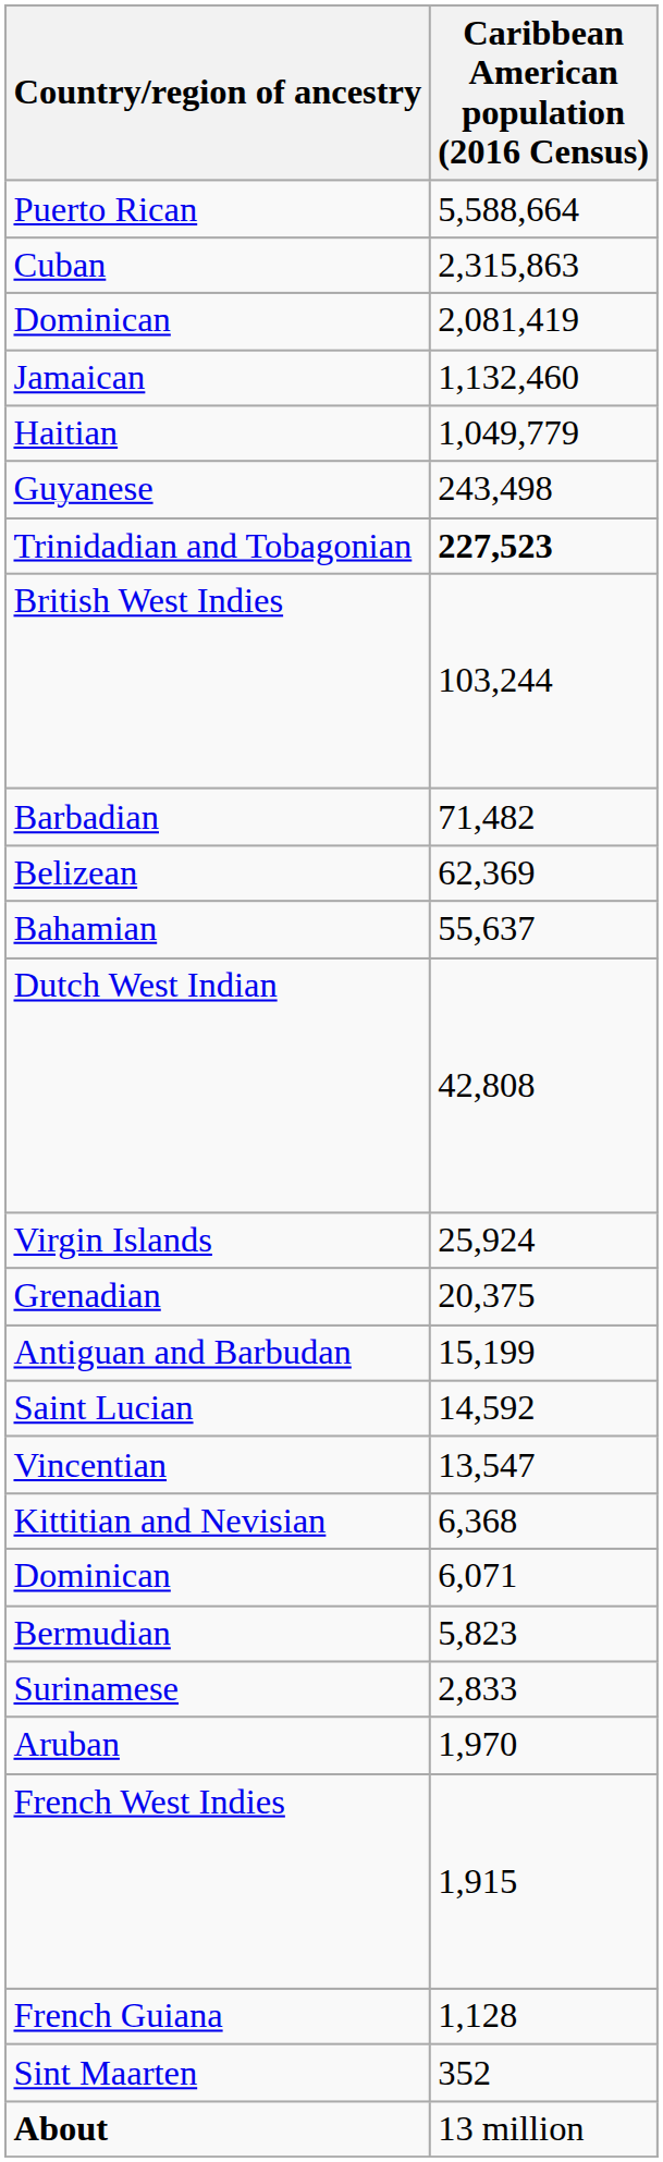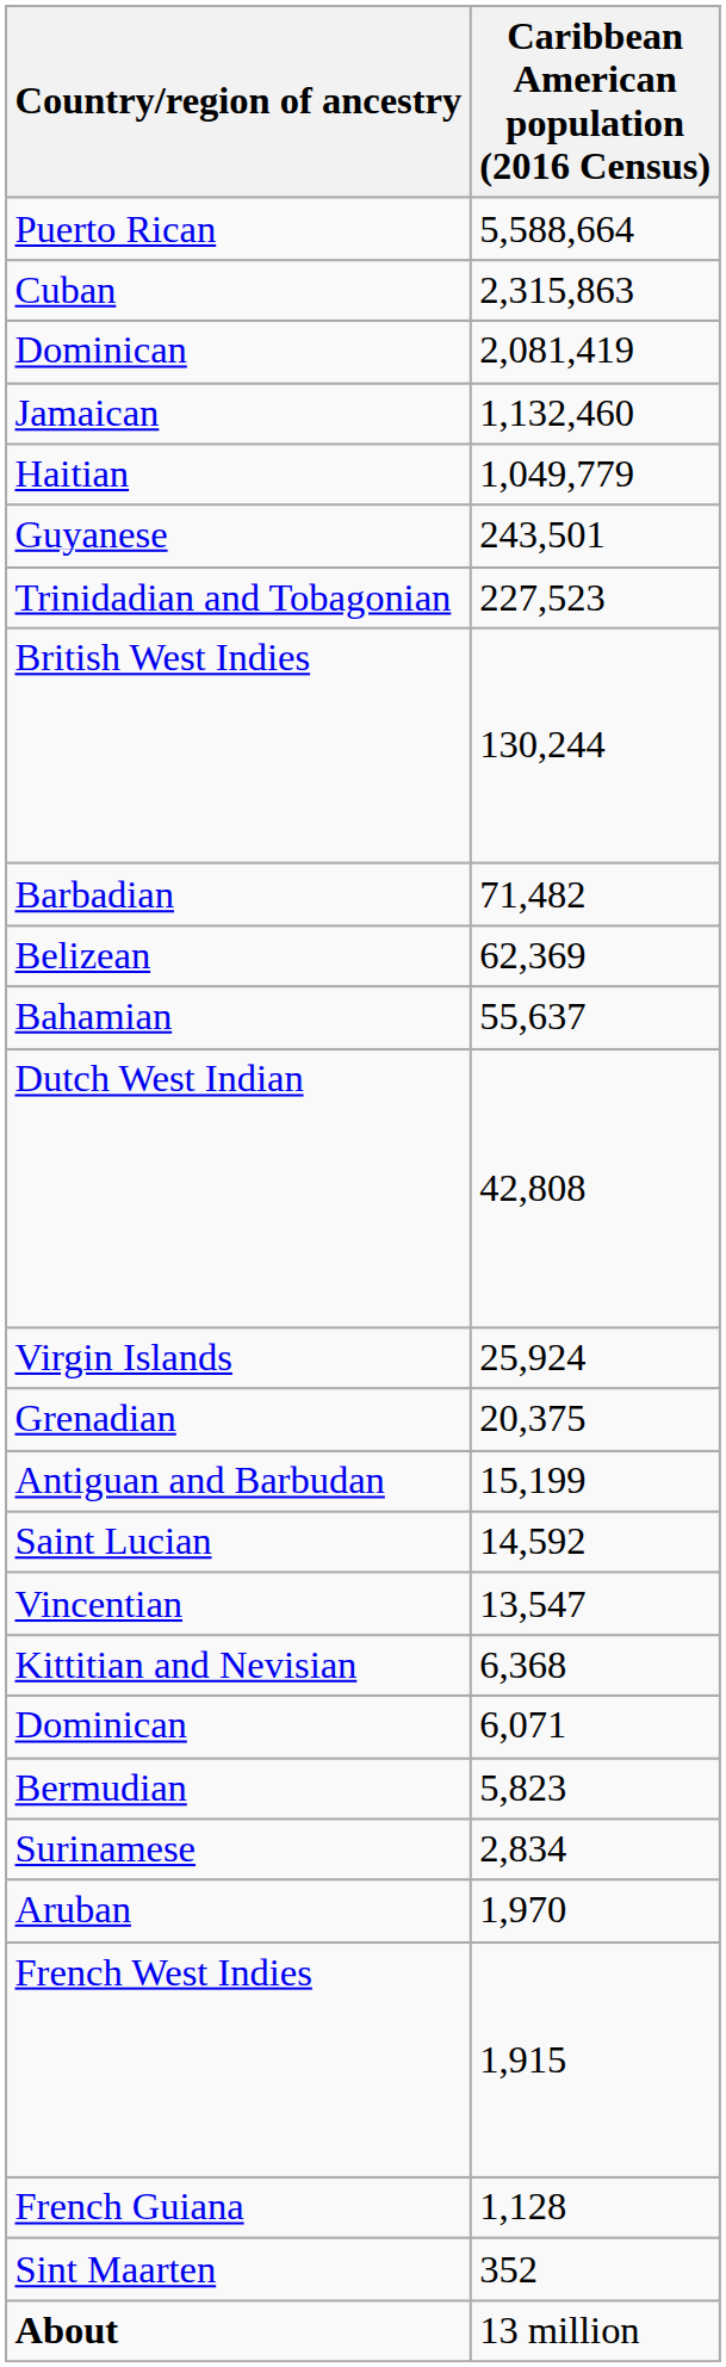row 7 | Caribbean American population (2016 Census): 243,498 -> 243,501
row 8 | Caribbean American population (2016 Census): bold -> normal
row 9 | Caribbean American population (2016 Census): 103,244 -> 130,244
row 22 | Caribbean American population (2016 Census): 2,833 -> 2,834
